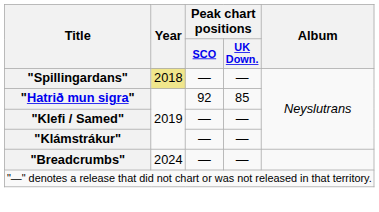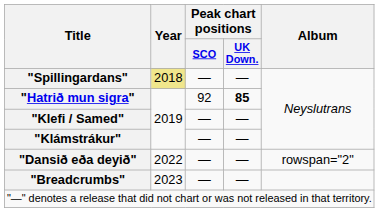"Hatrið mun sigra" | Peak chart positions / UK Down.: normal -> bold
+ row: "Dansið eða deyið" | 2022 | — | — | rowspan="2"
"Breadcrumbs" | Year: 2024 -> 2023
